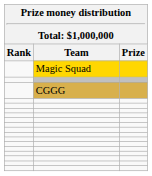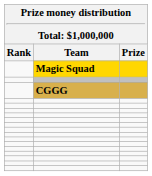Magic Squad | Team: normal -> bold
CGGG | Team: normal -> bold
